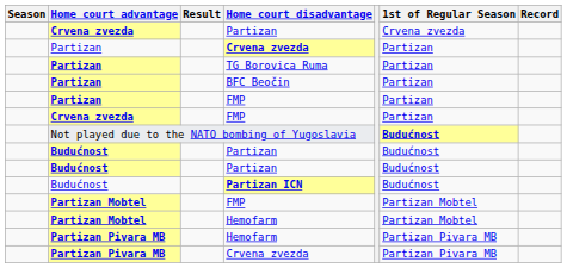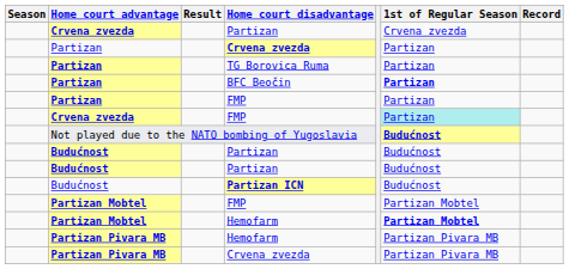BFC Beočin | 1st of Regular Season: normal -> bold
Crvena zvezda / FMP | 1st of Regular Season: no background -> paleturquoise background
Partizan Mobtel / Hemofarm | 1st of Regular Season: normal -> bold
